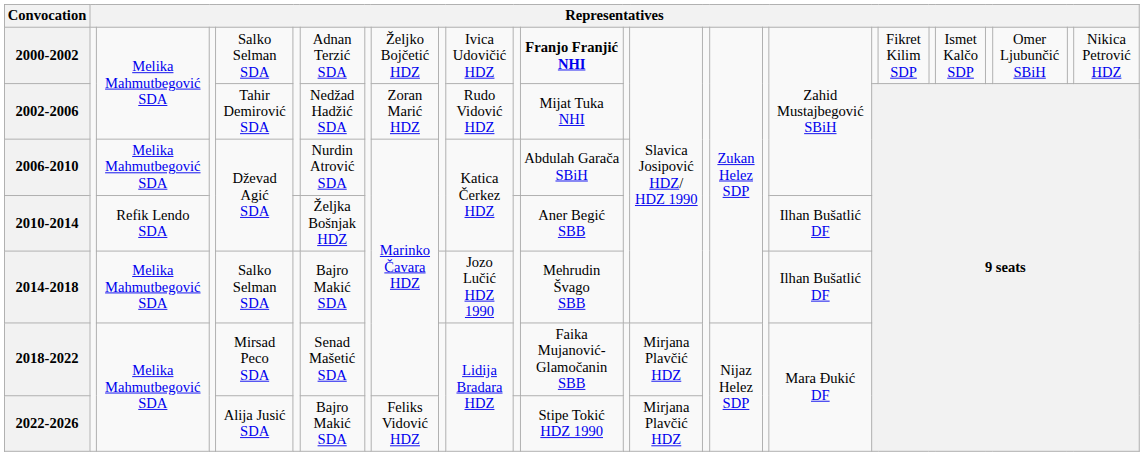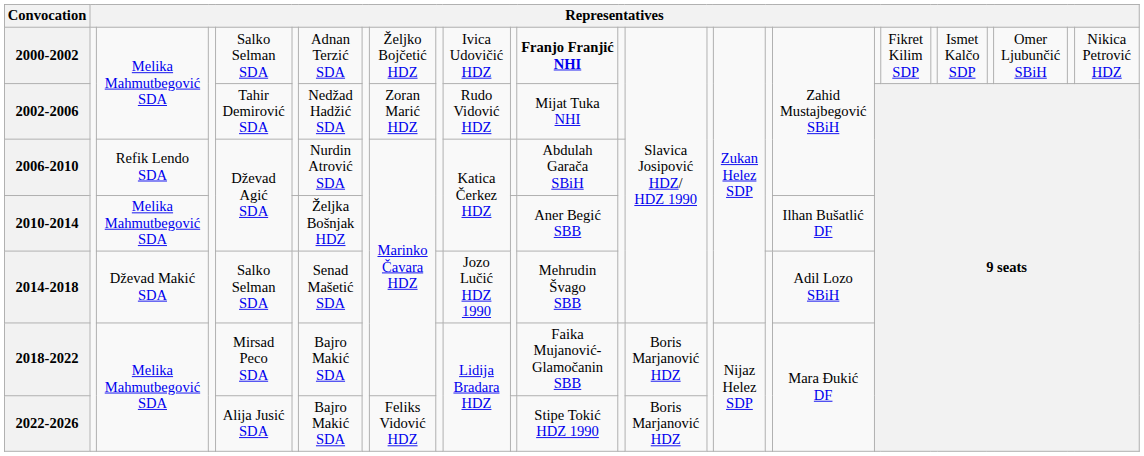2006-2010 | column 3: Melika Mahmutbegović SDA -> Refik Lendo SDA
2010-2014 | column 3: Refik Lendo SDA -> Melika Mahmutbegović SDA
2014-2018 | column 3: Melika Mahmutbegović SDA -> Dževad Makić SDA
2014-2018 | column 7: Bajro Makić SDA -> Senad Mašetić SDA
2014-2018 | column 19: Ilhan Bušatlić DF -> Adil Lozo SBiH
2018-2022 | column 7: Senad Mašetić SDA -> Bajro Makić SDA
2018-2022 | column 15: Mirjana Plavčić HDZ -> Boris Marjanović HDZ
2022-2026 | column 15: Mirjana Plavčić HDZ -> Boris Marjanović HDZ
